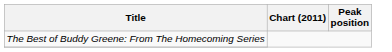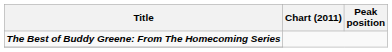The Best of Buddy Greene: From The Homecoming Series | Title: normal -> bold
